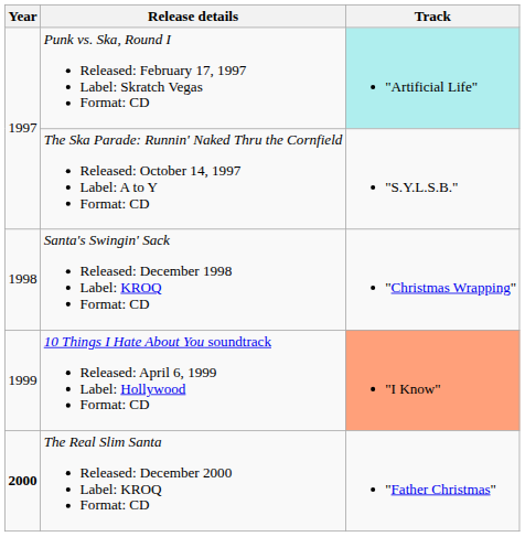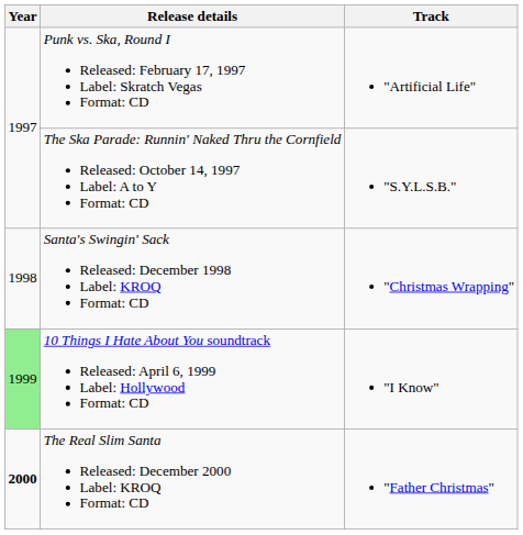row 2 | Track: paleturquoise background -> no background
row 5 | Year: no background -> lightgreen background
row 5 | Track: lightsalmon background -> no background
